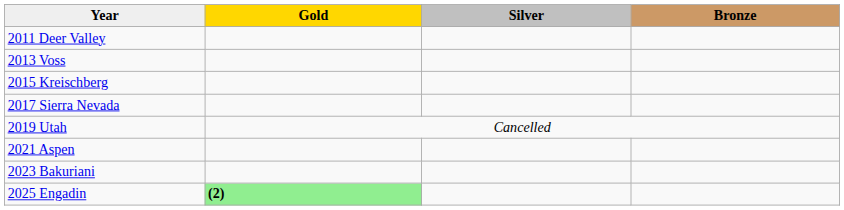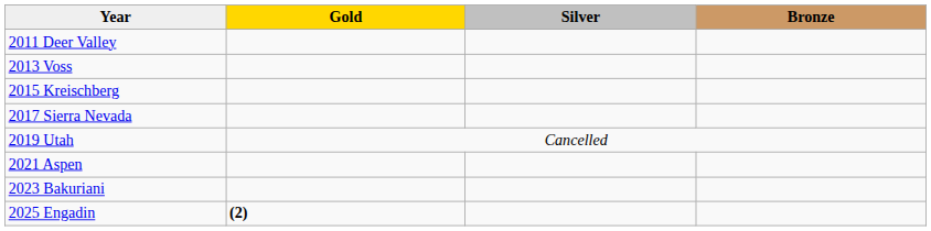2025 Engadin | Gold: lightgreen background -> no background
